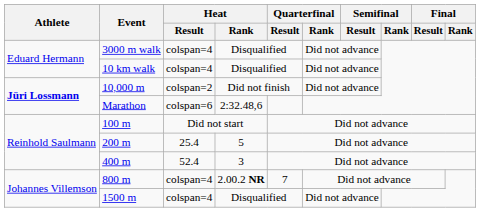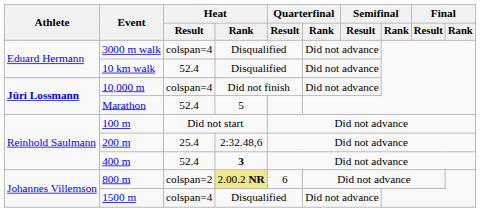10 km walk | Heat / Result: colspan=4 -> 52.4
10,000 m | Heat / Result: colspan=2 -> colspan=4
Marathon | Heat / Result: colspan=6 -> 52.4
Marathon | Heat / Rank: 2:32.48,6 -> 5
200 m | Heat / Rank: 5 -> 2:32.48,6
400 m | Heat / Rank: normal -> bold
800 m | Heat / Result: colspan=4 -> colspan=2
800 m | Heat / Rank: no background -> khaki background
800 m | Quarterfinal / Result: 7 -> 6
